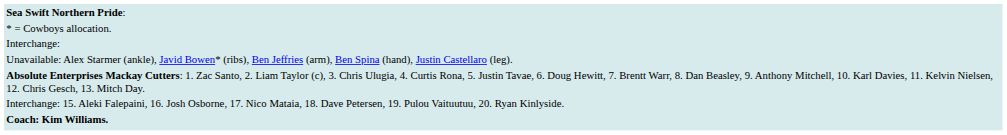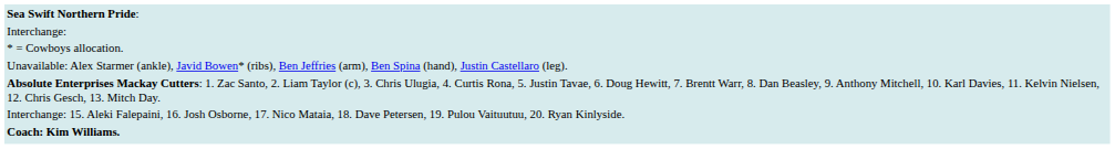row 2 | column 1: * = Cowboys allocation. -> Interchange:
row 3 | column 1: Interchange: -> * = Cowboys allocation.
